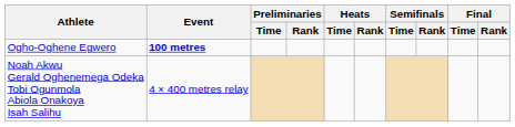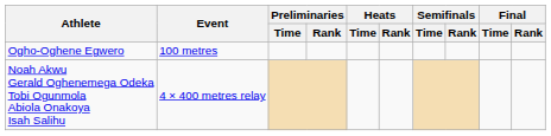Ogho-Oghene Egwero | Event: bold -> normal
